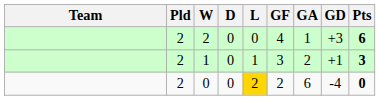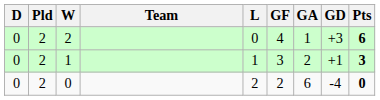columns swapped: Team <-> D
row 4 | L: gold background -> no background
